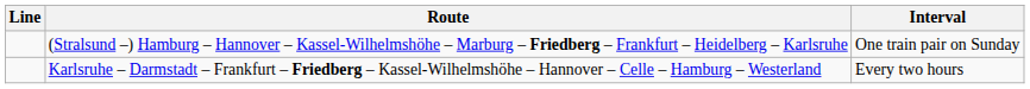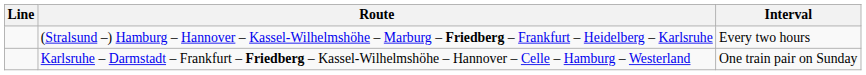row 2 | Interval: One train pair on Sunday -> Every two hours
row 3 | Interval: Every two hours -> One train pair on Sunday
